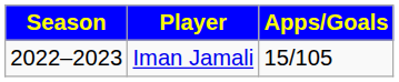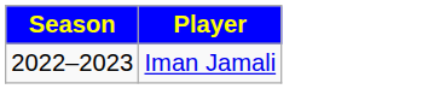- column: Apps/Goals | 15/105
